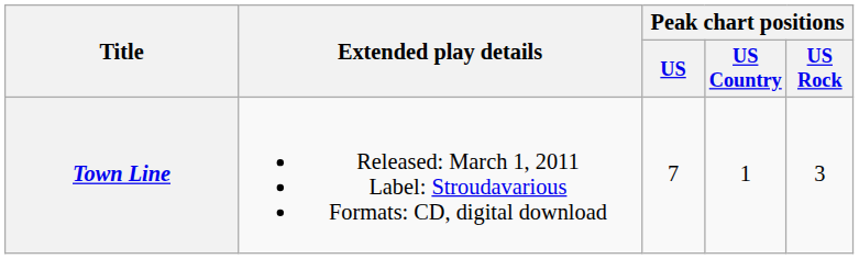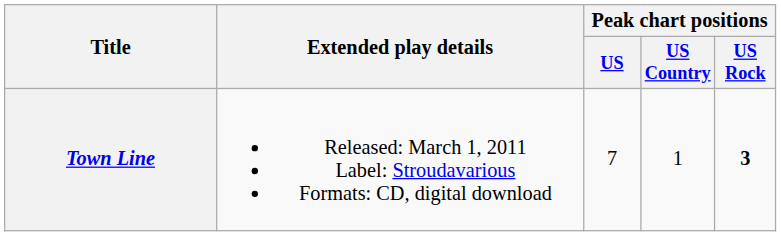Town Line | Peak chart positions / US Rock: normal -> bold
